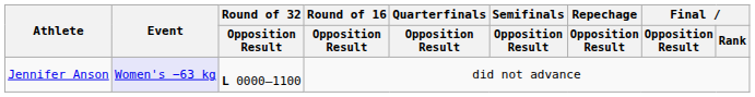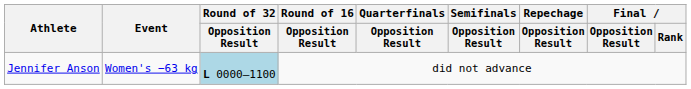Jennifer Anson | Event: lavender background -> no background
Jennifer Anson | Round of 32 / Opposition Result: no background -> lightblue background
